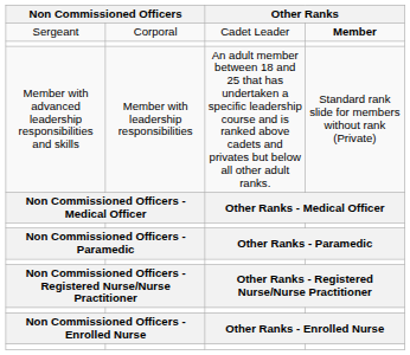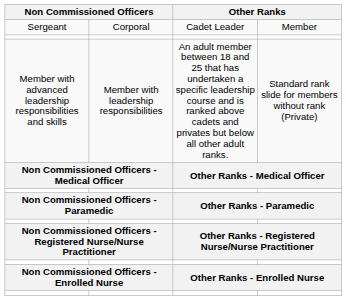Sergeant | column 4: bold -> normal
